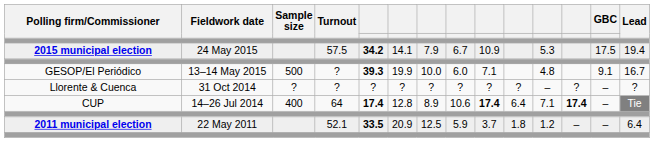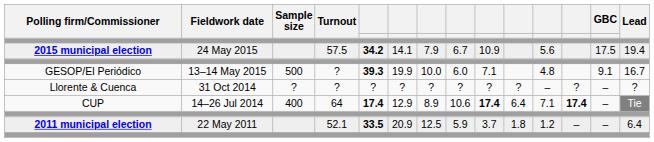2015 municipal election | column 11: 5.3 -> 5.6
CUP | column 6: 12.8 -> 12.9
